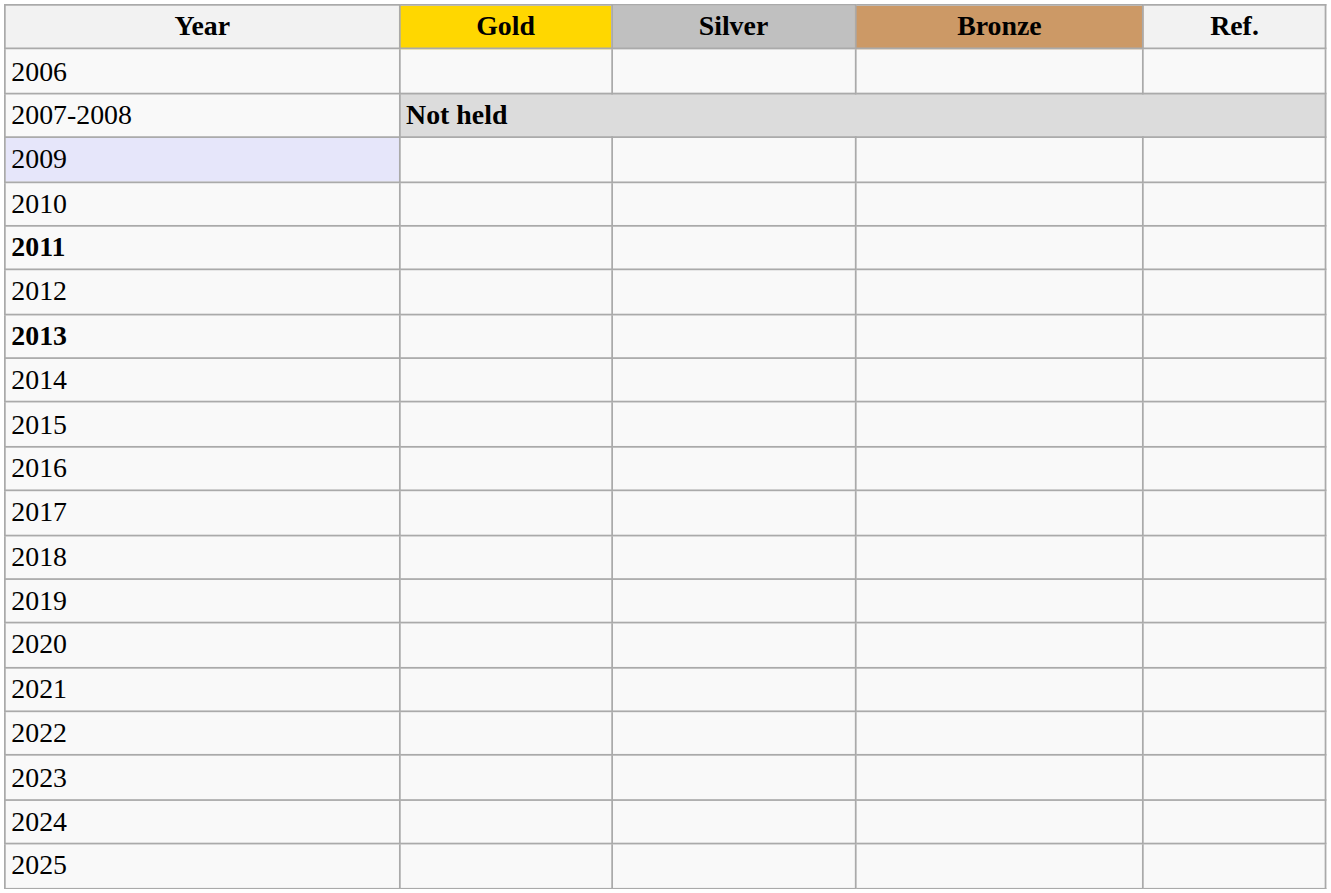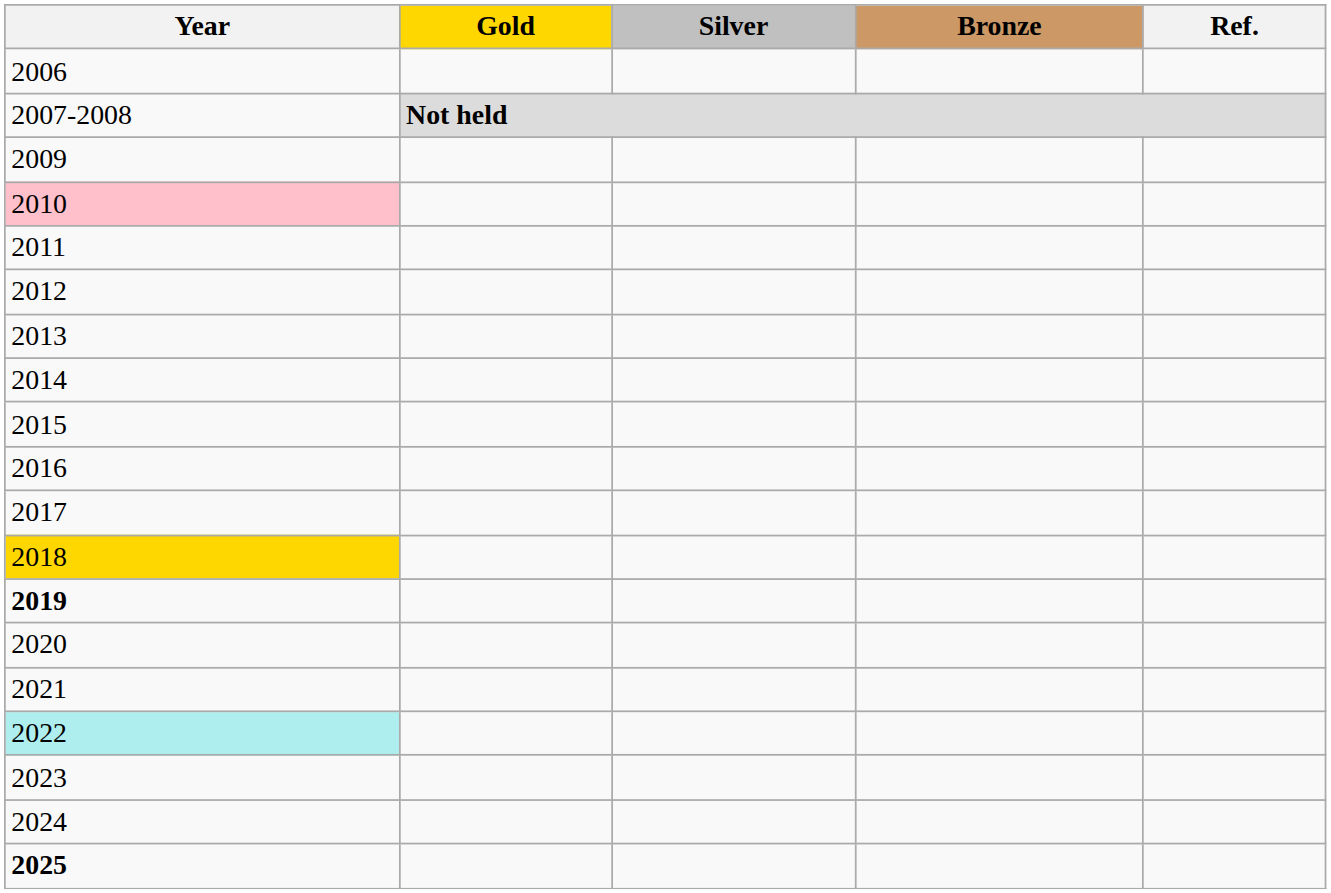2009 | Year: lavender background -> no background
2010 | Year: no background -> pink background
2011 | Year: bold -> normal
2013 | Year: bold -> normal
2018 | Year: no background -> gold background
2019 | Year: normal -> bold
2022 | Year: no background -> paleturquoise background
2025 | Year: normal -> bold
